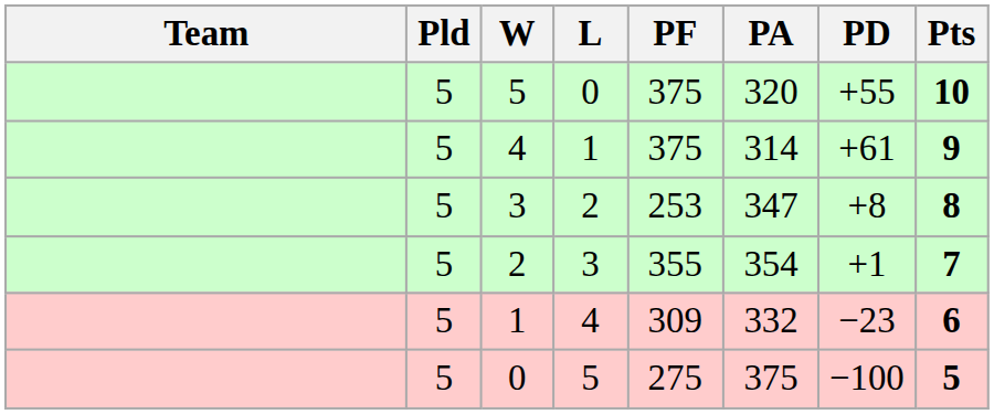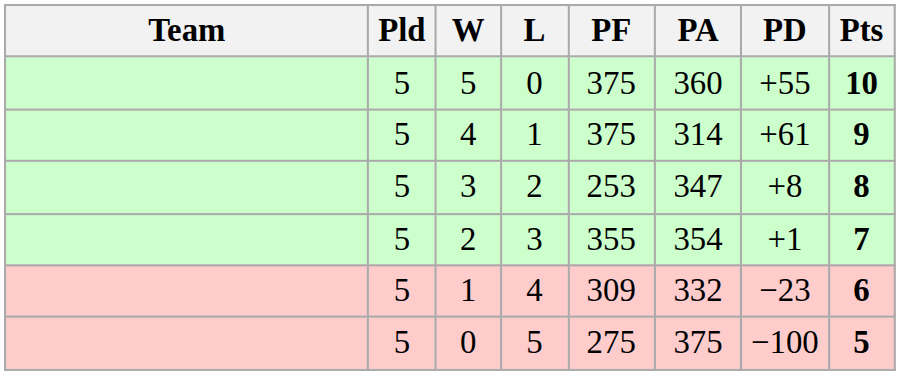row 2 | PA: 320 -> 360
